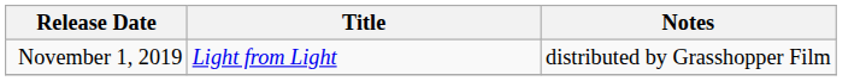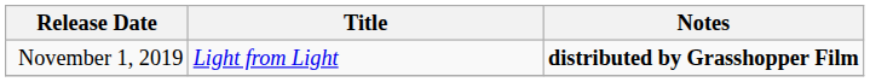November 1, 2019 | Notes: normal -> bold
